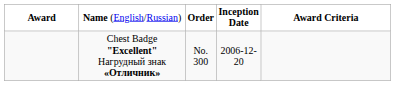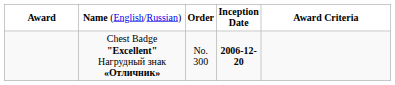Chest Badge "Excellent" Нагрудный знак «Отличник» | column 4: normal -> bold
